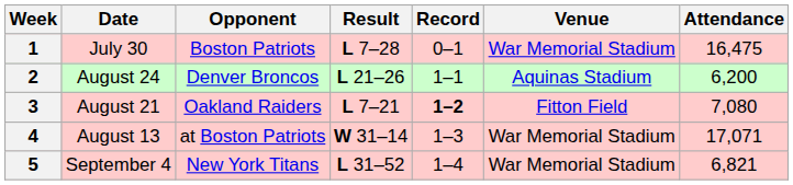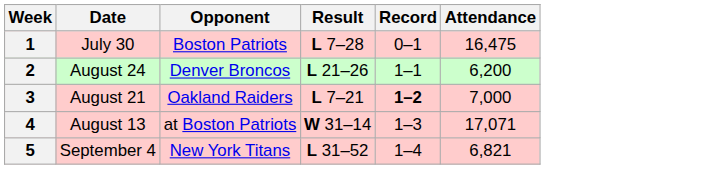- column: Venue | War Memorial Stadium | Aquinas Stadium | Fitton Field | War Memorial Stadium | War Memorial Stadium
3 | Attendance: 7,080 -> 7,000
